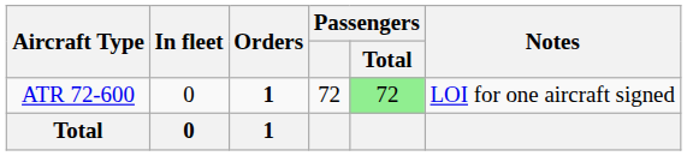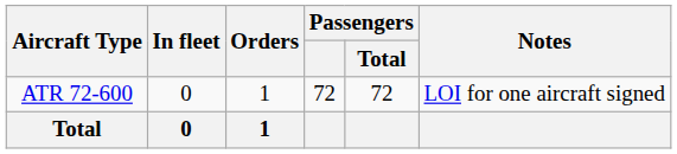ATR 72-600 | Orders: bold -> normal
ATR 72-600 | Passengers / Total: lightgreen background -> no background
